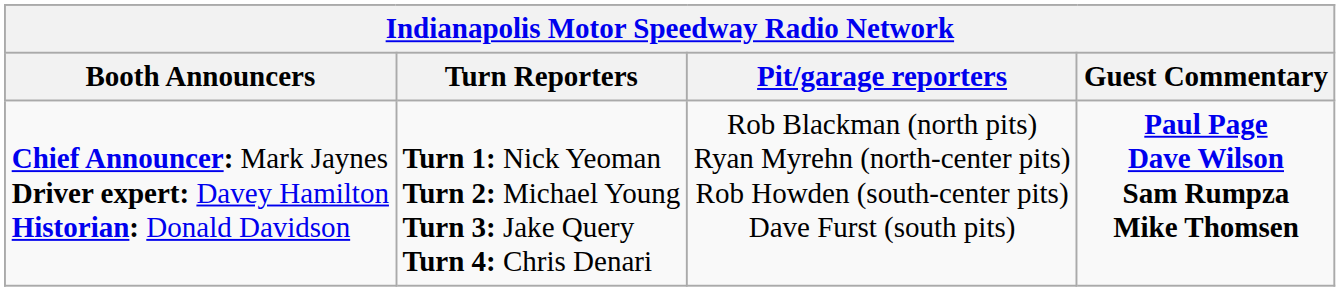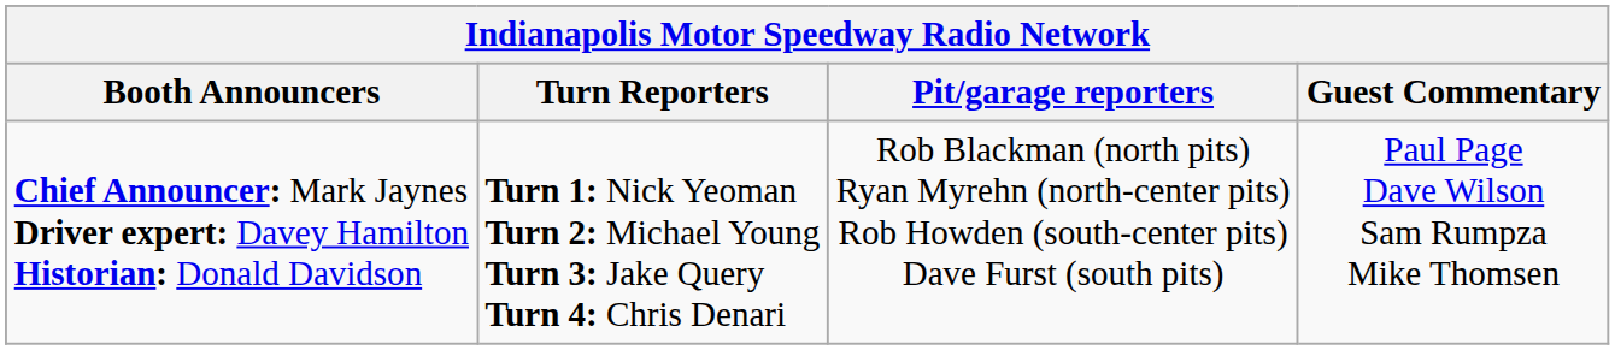row 3 | Guest Commentary: bold -> normal
